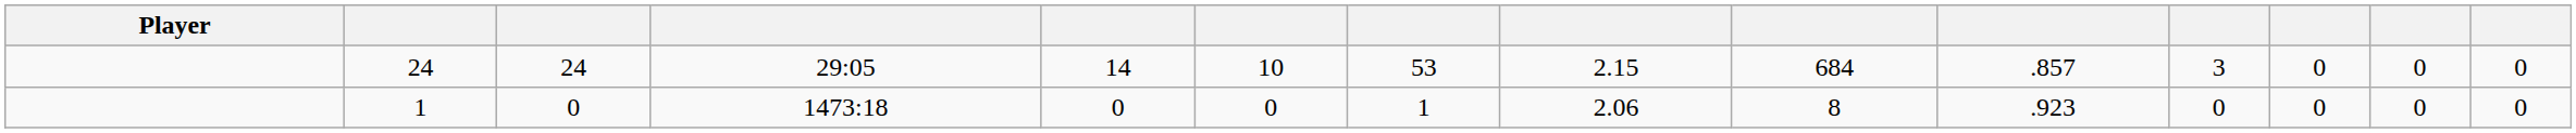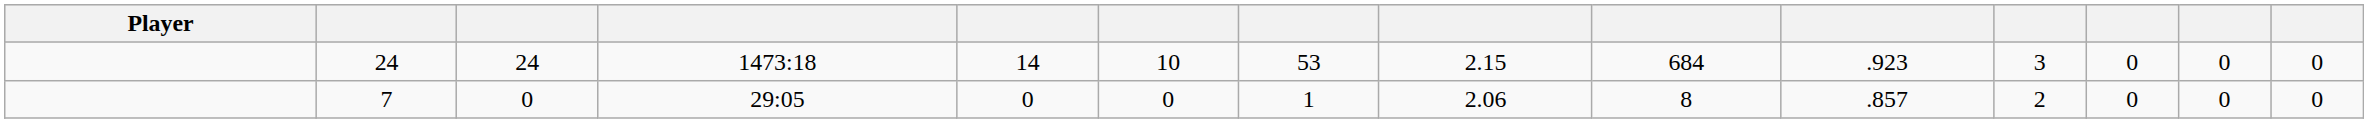row 2 | column 4: 29:05 -> 1473:18
row 2 | column 10: .857 -> .923
row 3 | column 2: 1 -> 7
row 3 | column 4: 1473:18 -> 29:05
row 3 | column 10: .923 -> .857
row 3 | column 11: 0 -> 2
